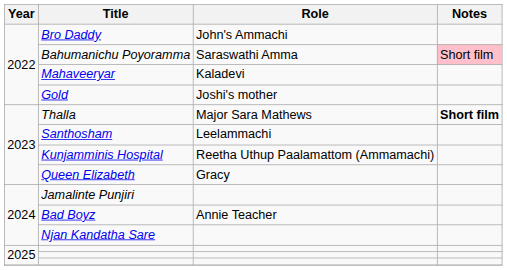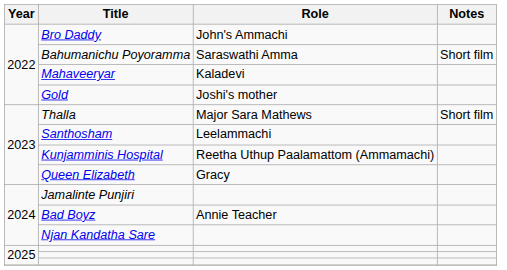Bahumanichu Poyoramma | Notes: pink background -> no background
Thalla | Notes: bold -> normal
